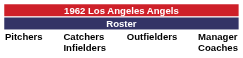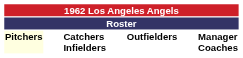Pitchers | column 1: no background -> lightyellow background
